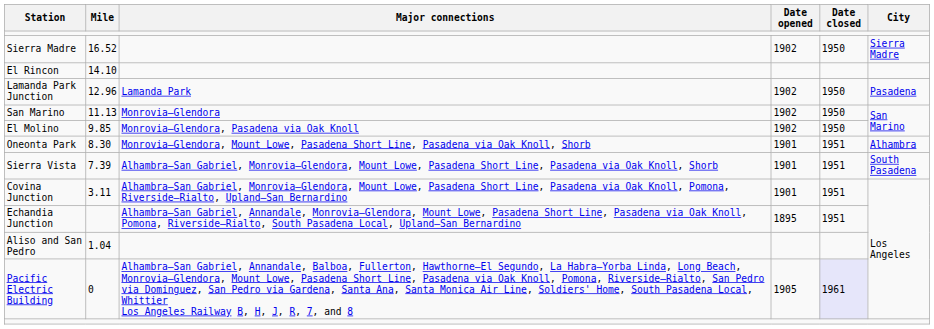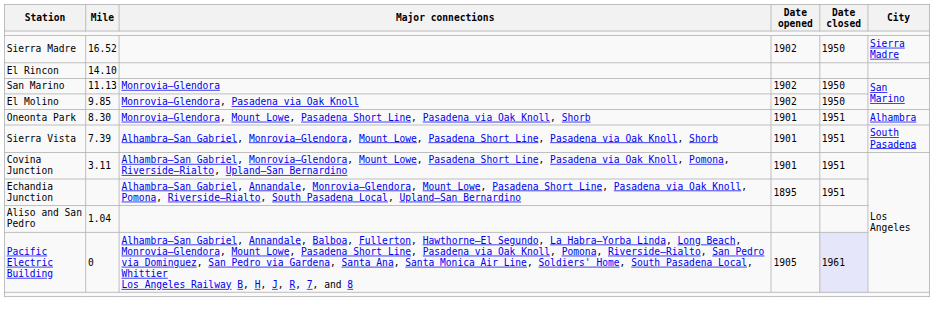- row: Lamanda Park Junction | 12.96 | Lamanda Park | 1902 | 1950 | Pasadena
